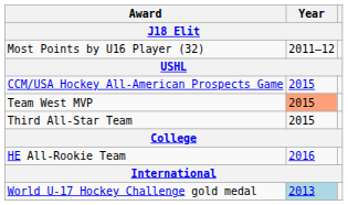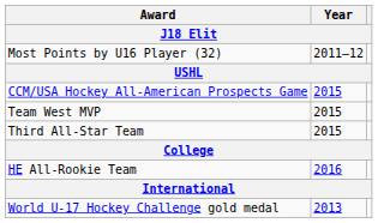Team West MVP | Year: lightsalmon background -> no background
World U-17 Hockey Challenge gold medal | Year: lightblue background -> no background
